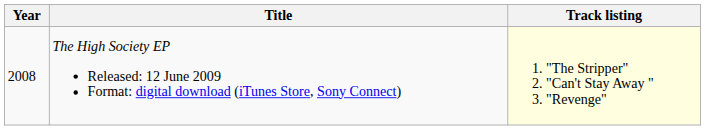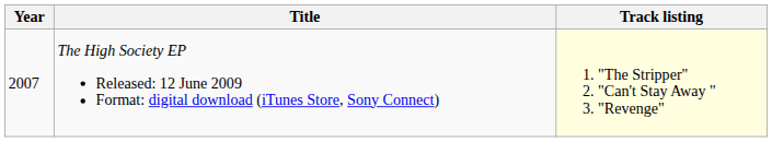row 2 | Year: 2008 -> 2007
